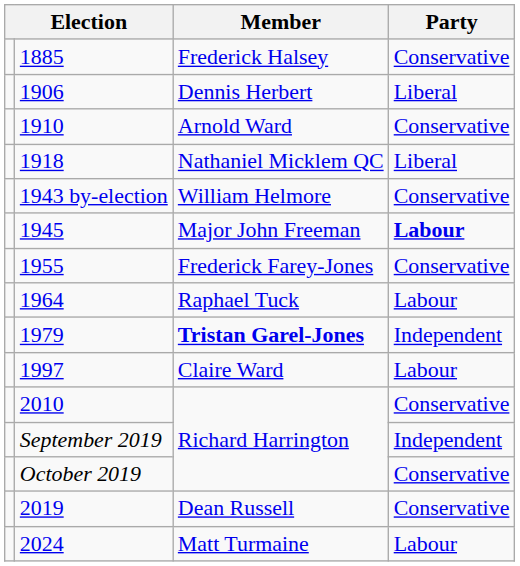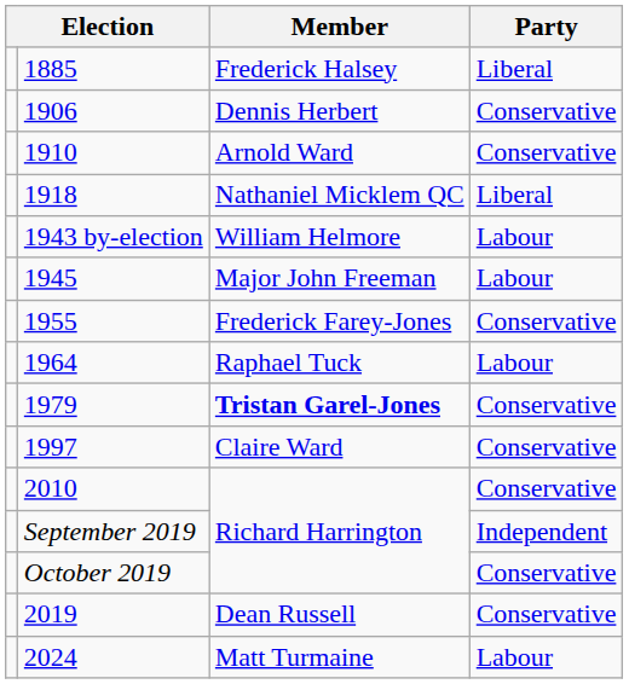1885 | Party: Conservative -> Liberal
1906 | Party: Liberal -> Conservative
1943 by-election | Party: Conservative -> Labour
1945 | Party: bold -> normal
1979 | Party: Independent -> Conservative
1997 | Party: Labour -> Conservative
